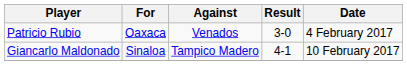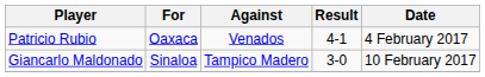Patricio Rubio | Result: 3-0 -> 4-1
Giancarlo Maldonado | Result: 4-1 -> 3-0
